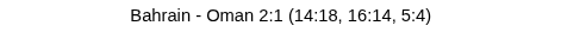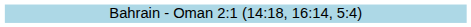row 1 | column 1: no background -> lightblue background
